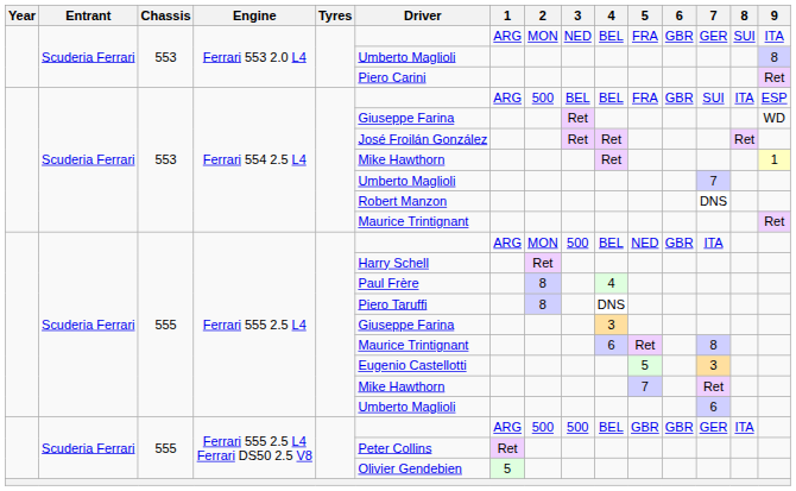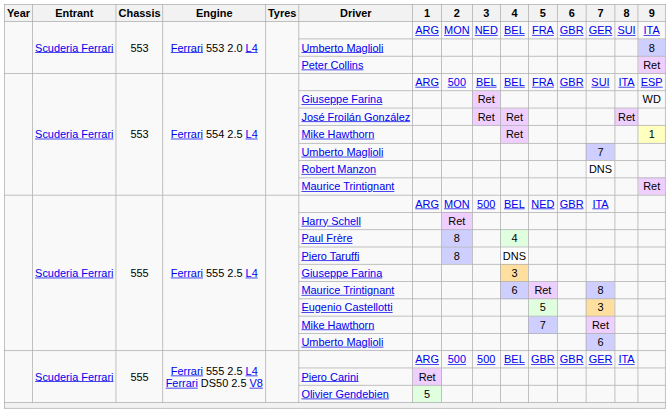row 4 | Driver: Piero Carini -> Peter Collins
row 22 | Driver: Peter Collins -> Piero Carini
